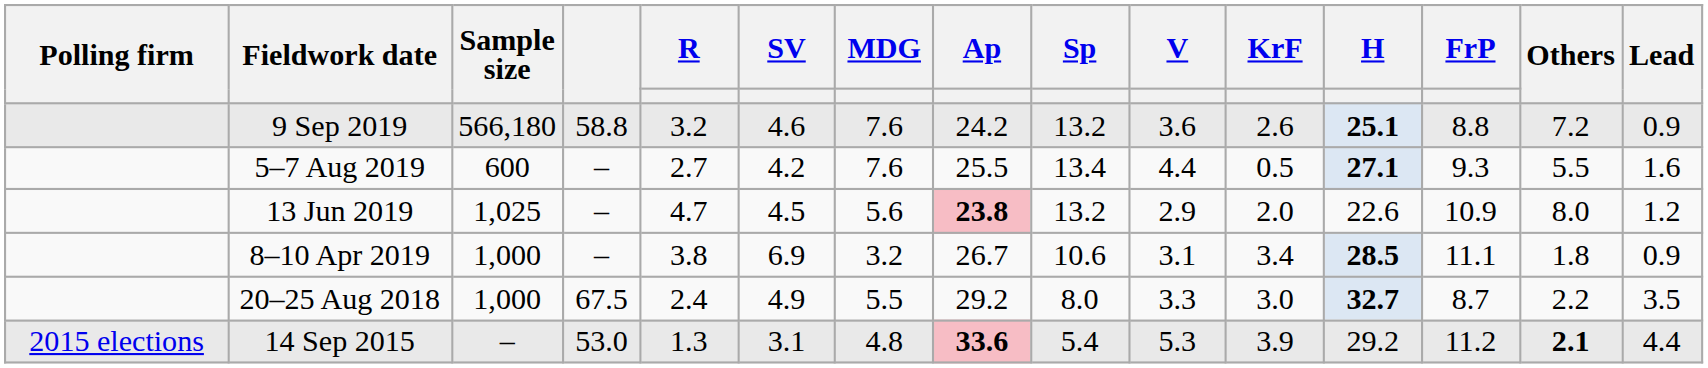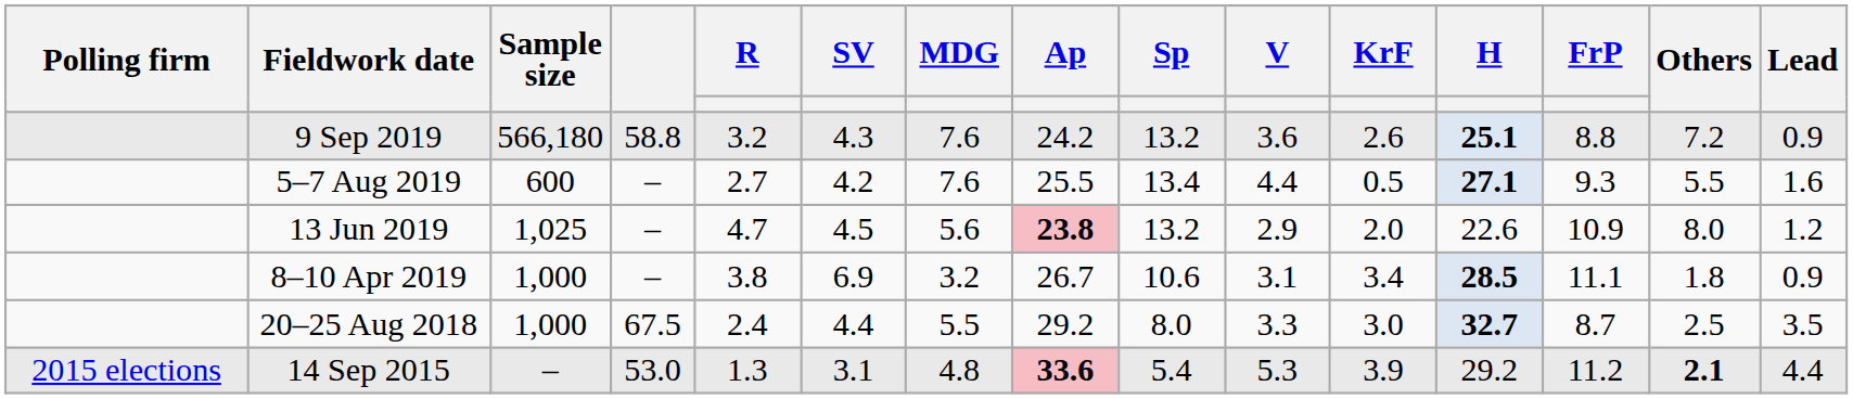9 Sep 2019 | SV: 4.6 -> 4.3
20–25 Aug 2018 | SV: 4.9 -> 4.4
20–25 Aug 2018 | Others: 2.2 -> 2.5
